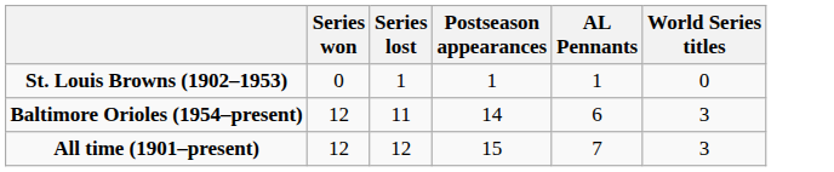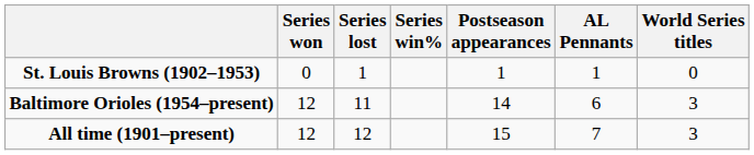+ column: Series win%
